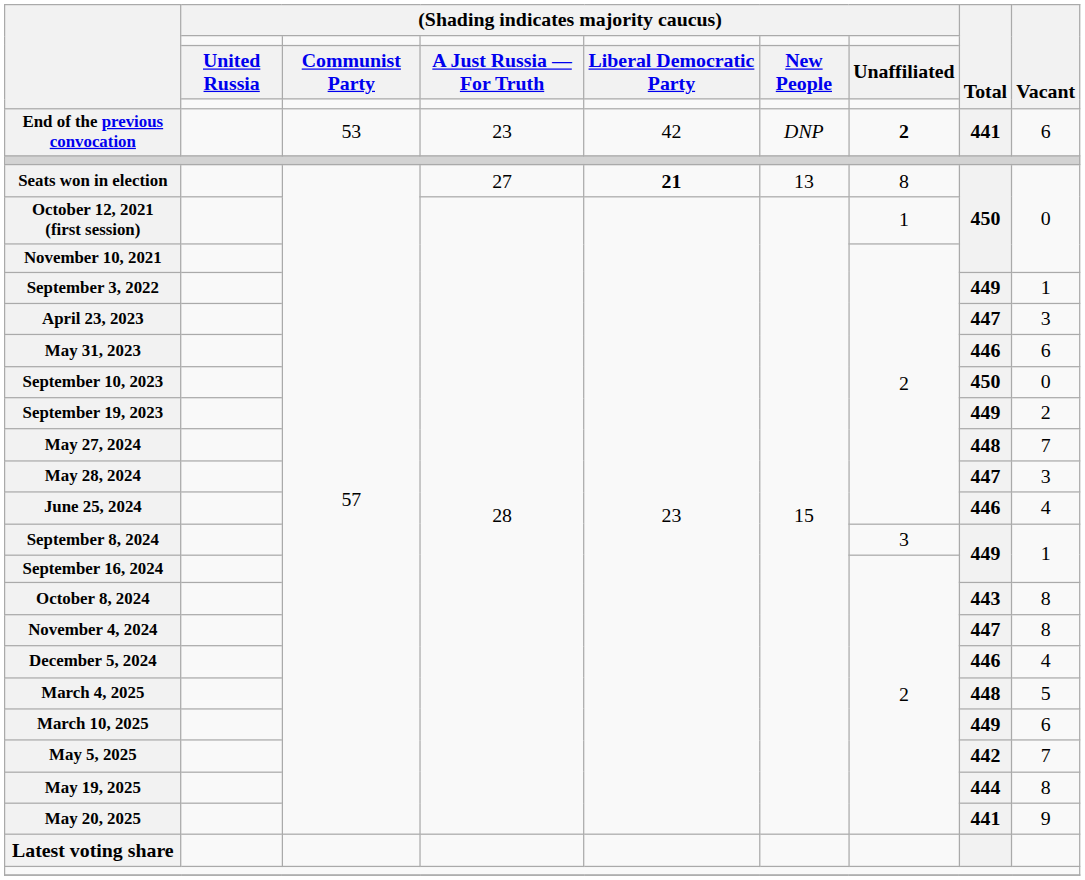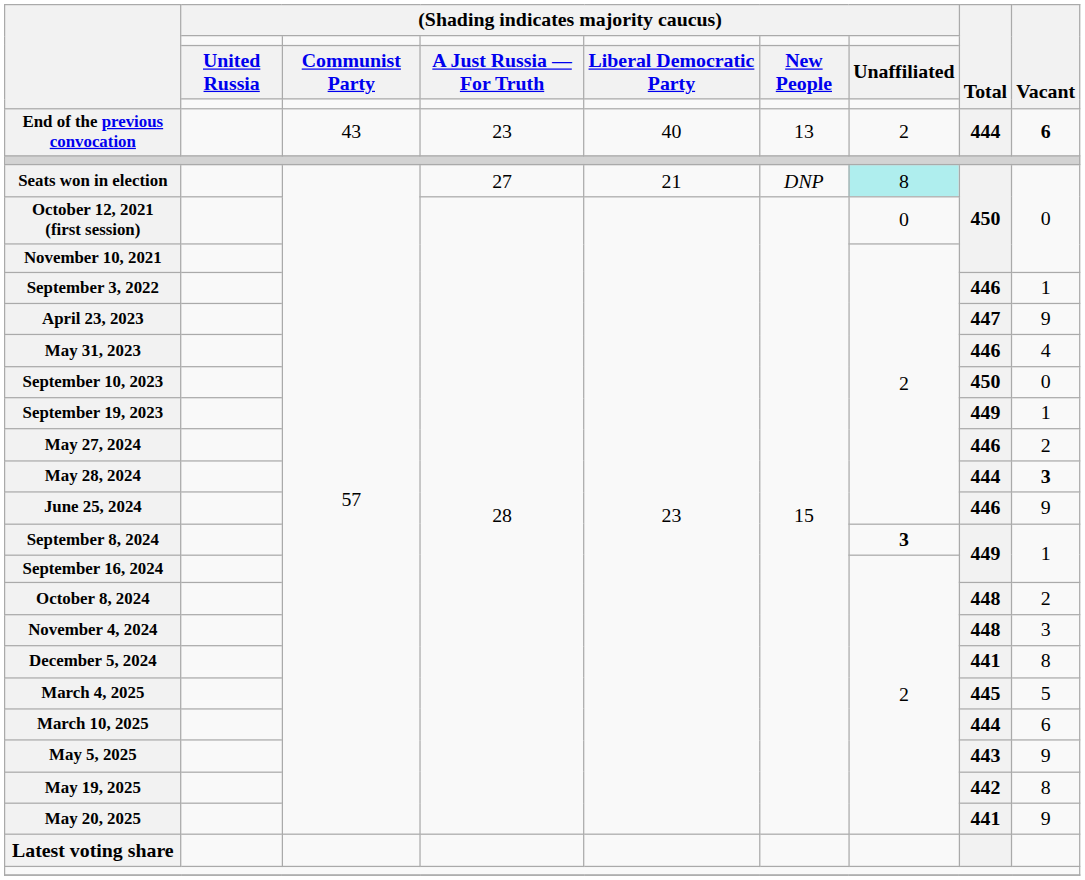End of the previous convocation | column 3: 53 -> 43
End of the previous convocation | column 5: 42 -> 40
End of the previous convocation | column 6: DNP -> 13
End of the previous convocation | column 7: bold -> normal
End of the previous convocation | Total: 441 -> 444
End of the previous convocation | Vacant: normal -> bold
Seats won in election | column 5: bold -> normal
Seats won in election | column 6: 13 -> DNP
Seats won in election | column 7: no background -> paleturquoise background
October 12, 2021 (first session) | column 7: 1 -> 0
September 3, 2022 | Total: 449 -> 446
April 23, 2023 | Vacant: 3 -> 9
May 31, 2023 | Vacant: 6 -> 4
September 19, 2023 | Vacant: 2 -> 1
May 27, 2024 | Total: 448 -> 446
May 27, 2024 | Vacant: 7 -> 2
May 28, 2024 | Total: 447 -> 444
May 28, 2024 | Vacant: normal -> bold
June 25, 2024 | Vacant: 4 -> 9
September 8, 2024 | column 7: normal -> bold
October 8, 2024 | Total: 443 -> 448
October 8, 2024 | Vacant: 8 -> 2
November 4, 2024 | Total: 447 -> 448
November 4, 2024 | Vacant: 8 -> 3
December 5, 2024 | Total: 446 -> 441
December 5, 2024 | Vacant: 4 -> 8
March 4, 2025 | Total: 448 -> 445
March 10, 2025 | Total: 449 -> 444
May 5, 2025 | Total: 442 -> 443
May 5, 2025 | Vacant: 7 -> 9
May 19, 2025 | Total: 444 -> 442
